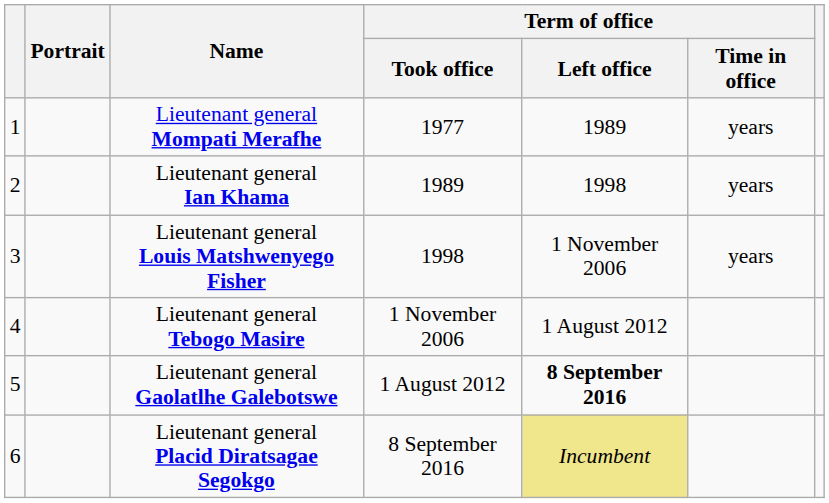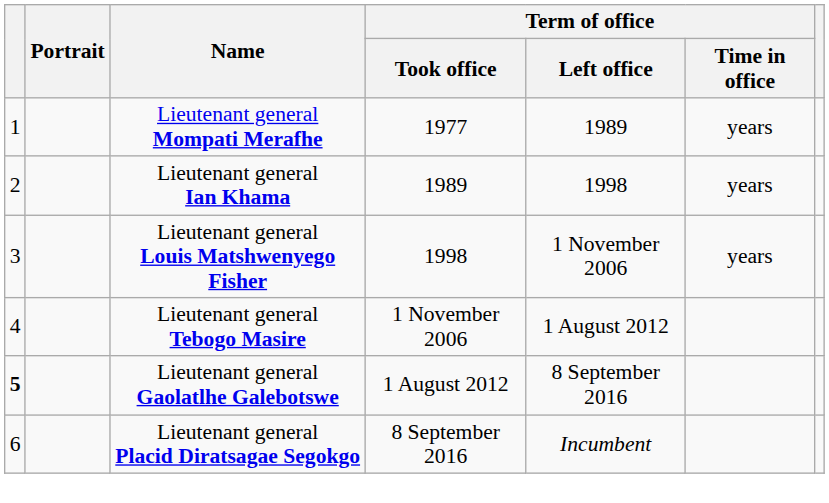Lieutenant general Gaolatlhe Galebotswe | column 1: normal -> bold
Lieutenant general Gaolatlhe Galebotswe | Term of office / Left office: bold -> normal
Lieutenant general Placid Diratsagae Segokgo | Term of office / Left office: khaki background -> no background
